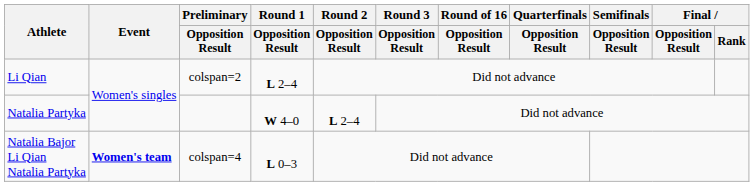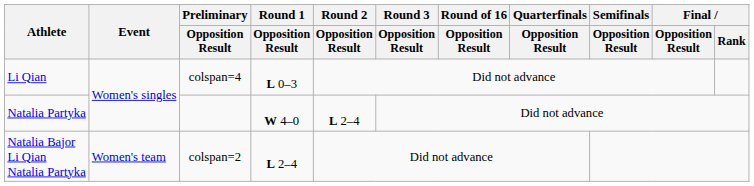Li Qian | Preliminary / Opposition Result: colspan=2 -> colspan=4
Li Qian | Round 1 / Opposition Result: L 2–4 -> L 0–3
Natalia Bajor Li Qian Natalia Partyka | Event: bold -> normal
Natalia Bajor Li Qian Natalia Partyka | Preliminary / Opposition Result: colspan=4 -> colspan=2
Natalia Bajor Li Qian Natalia Partyka | Round 1 / Opposition Result: L 0–3 -> L 2–4
